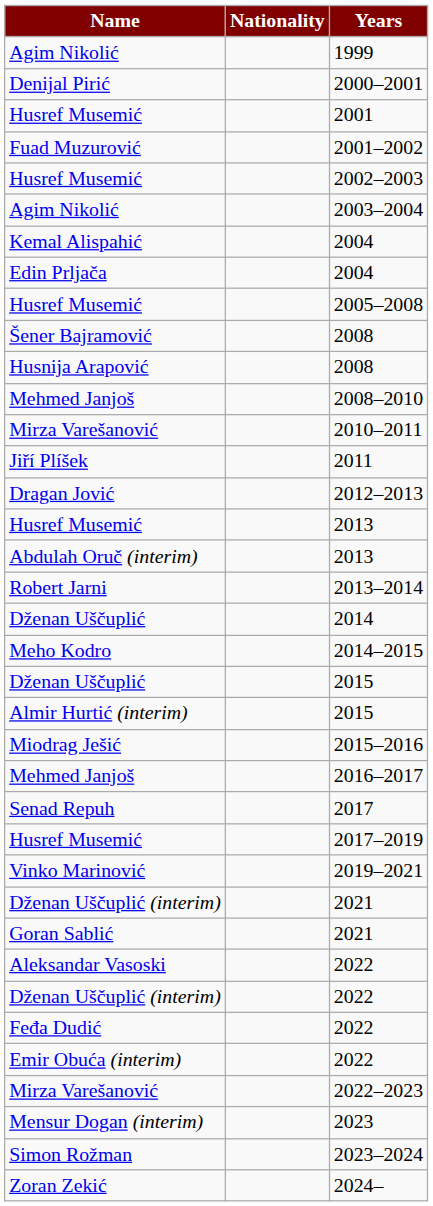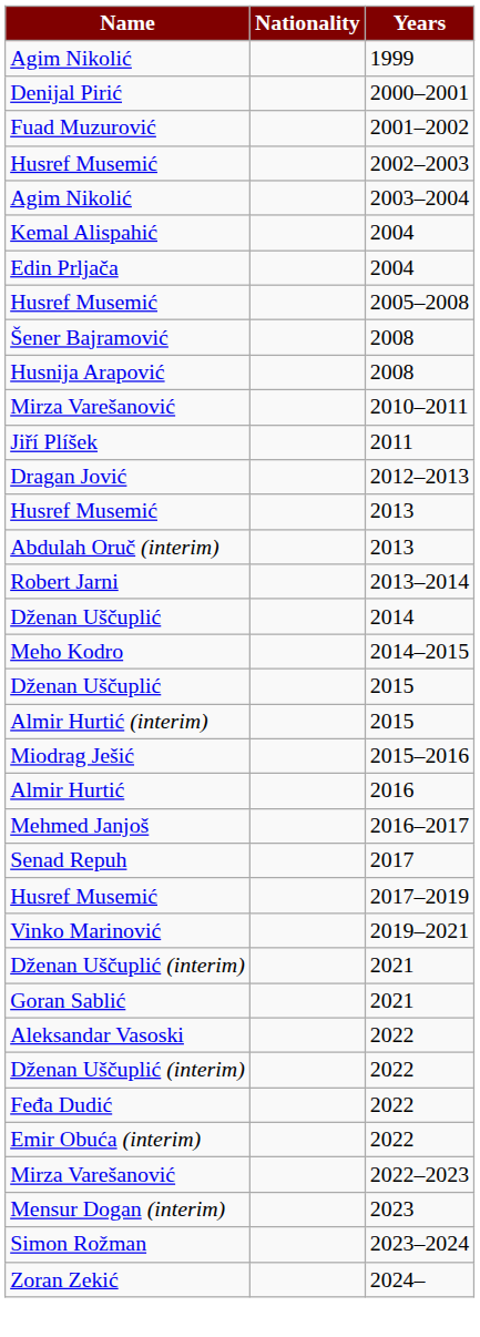- row: Husref Musemić | 2001
- row: Mehmed Janjoš | 2008–2010
+ row: Almir Hurtić | 2016
